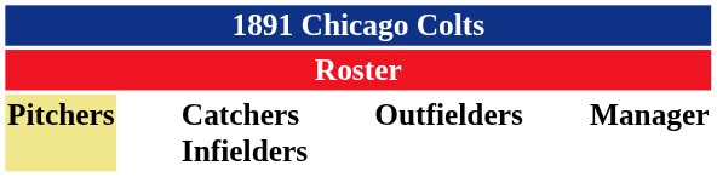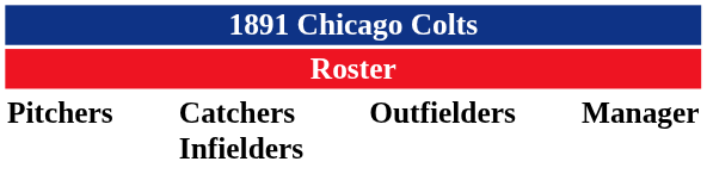Pitchers | column 1: khaki background -> no background
